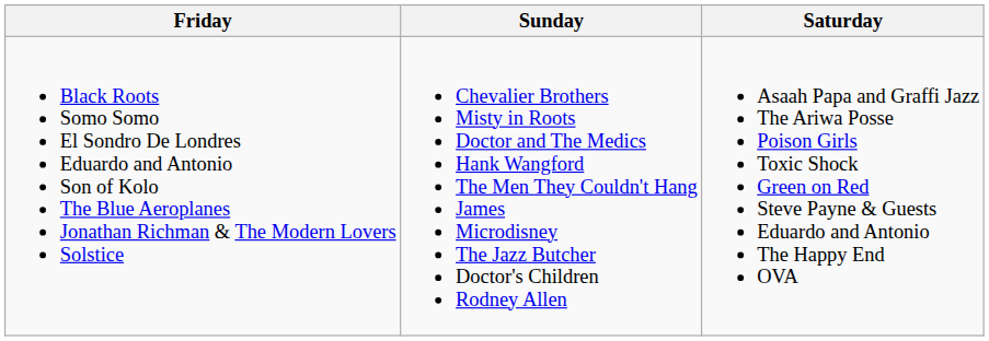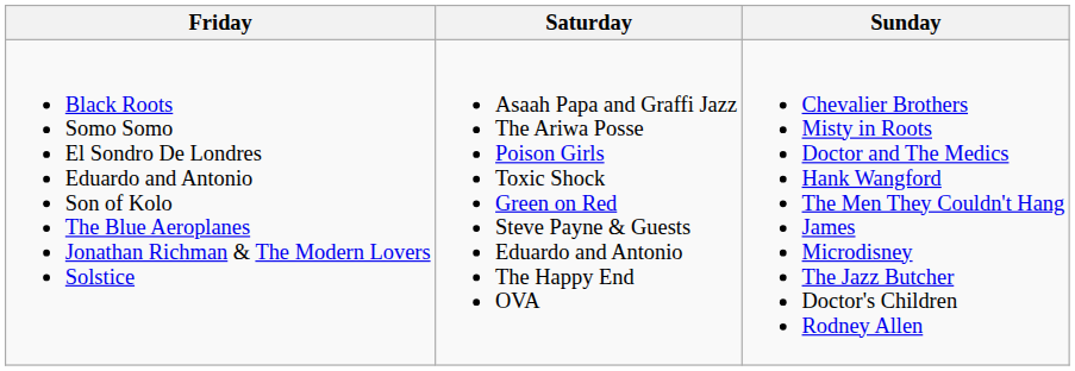columns swapped: Saturday <-> Sunday
